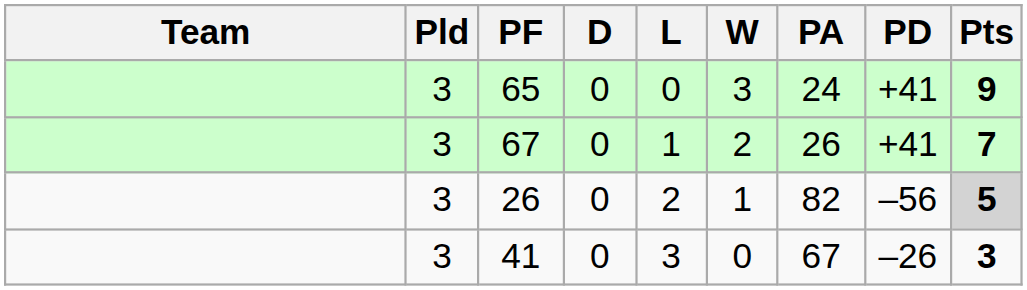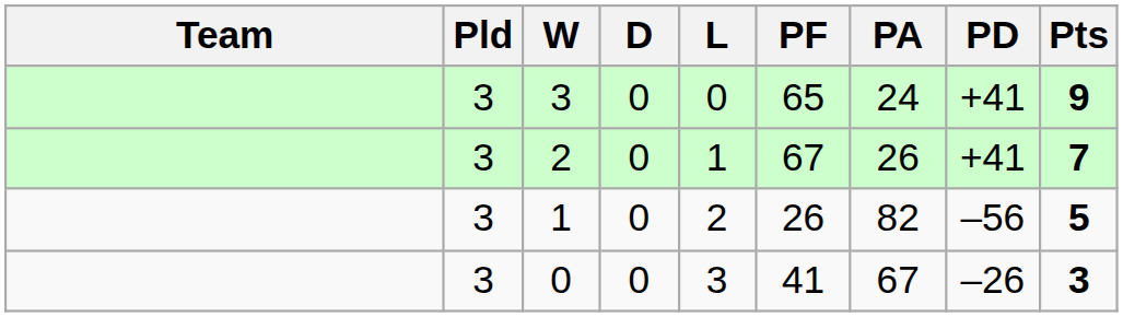columns swapped: W <-> PF
row 4 | Pts: lightgrey background -> no background
